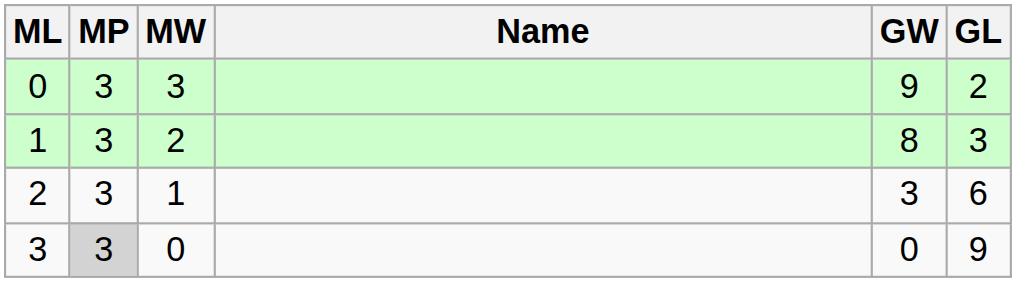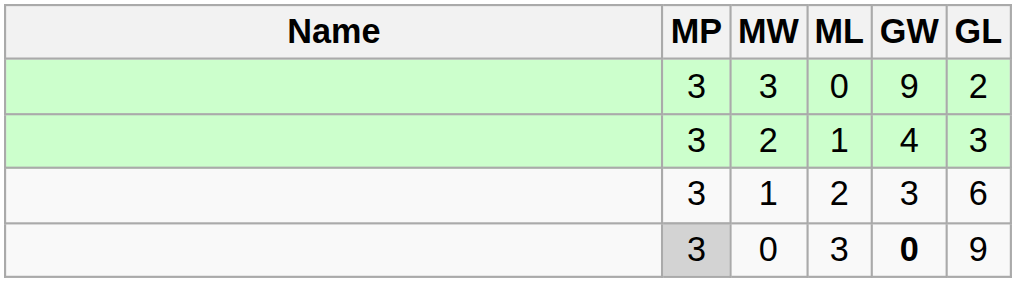columns swapped: Name <-> ML
row 3 | GW: 8 -> 4
row 5 | GW: normal -> bold
